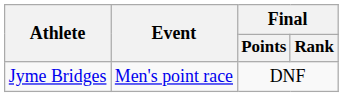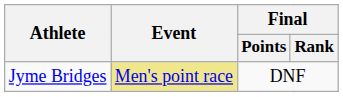Jyme Bridges | Event: no background -> khaki background
